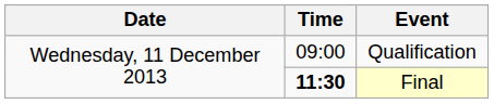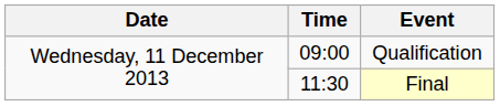Final | Time: bold -> normal
